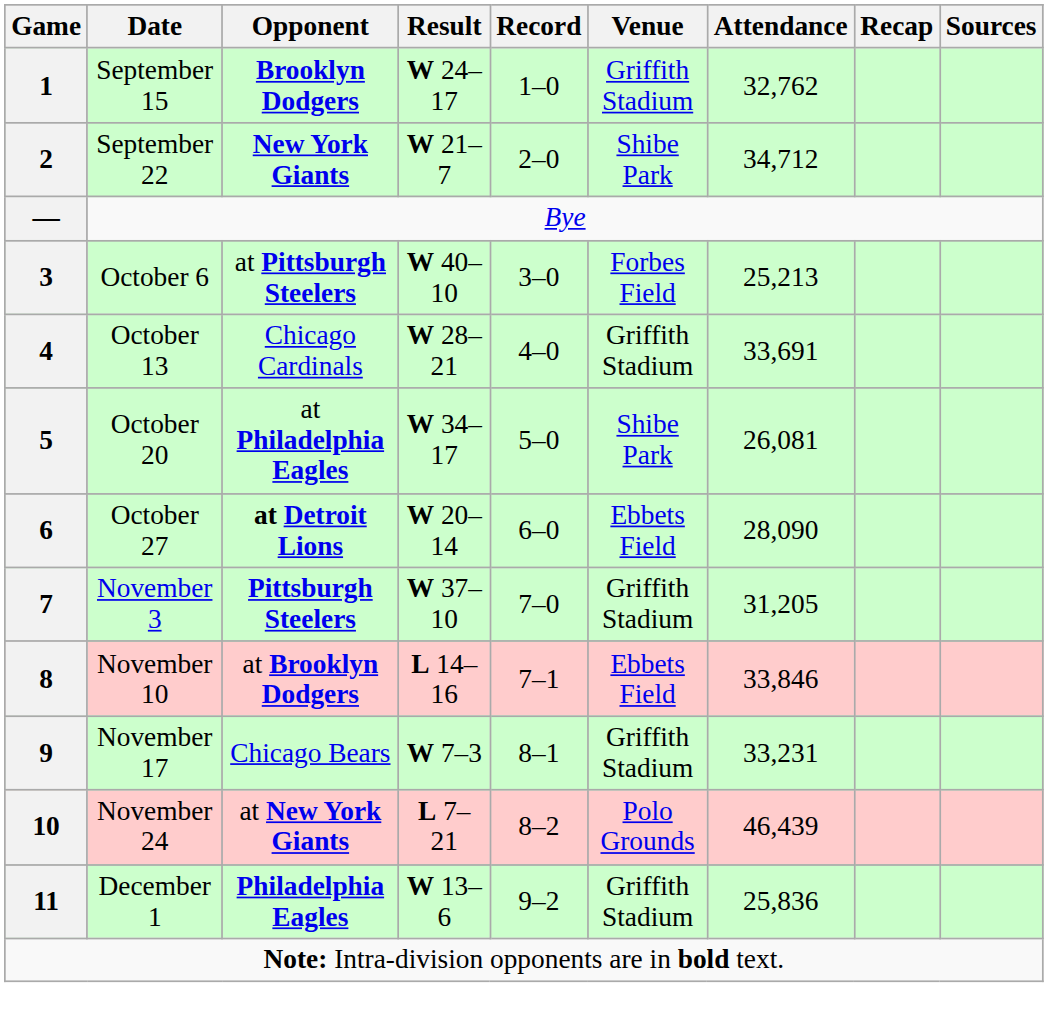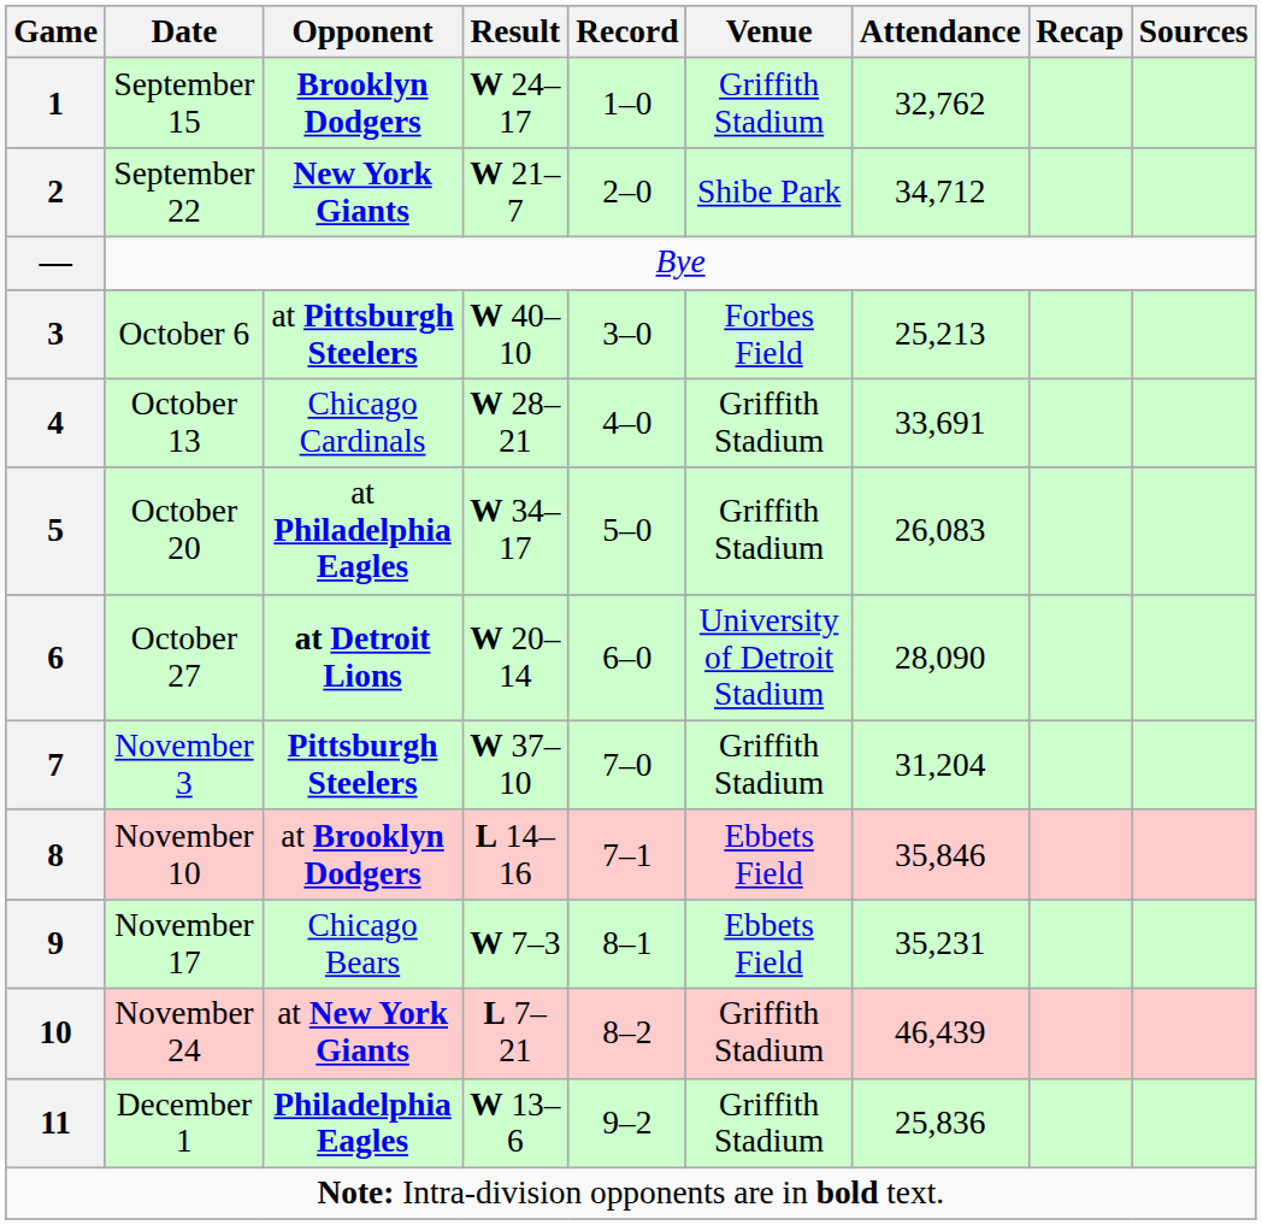5 | Venue: Shibe Park -> Griffith Stadium
5 | Attendance: 26,081 -> 26,083
6 | Venue: Ebbets Field -> University of Detroit Stadium
7 | Attendance: 31,205 -> 31,204
8 | Attendance: 33,846 -> 35,846
9 | Venue: Griffith Stadium -> Ebbets Field
9 | Attendance: 33,231 -> 35,231
10 | Venue: Polo Grounds -> Griffith Stadium
